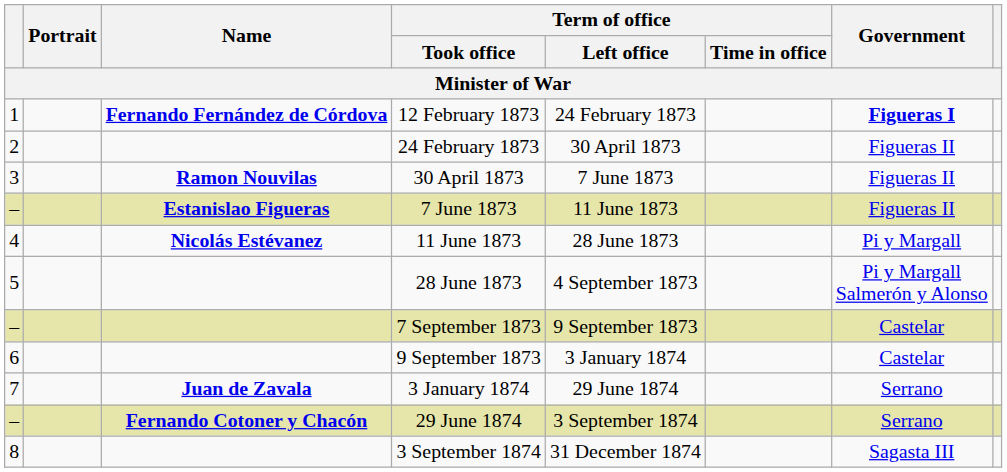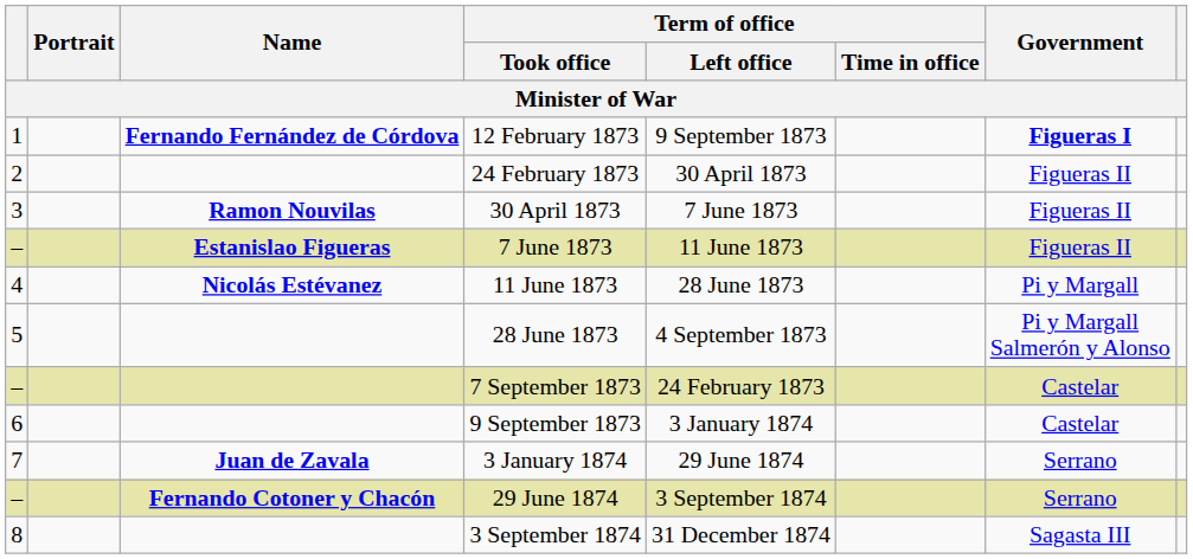12 February 1873 | Term of office / Left office: 24 February 1873 -> 9 September 1873
7 September 1873 | Term of office / Left office: 9 September 1873 -> 24 February 1873
